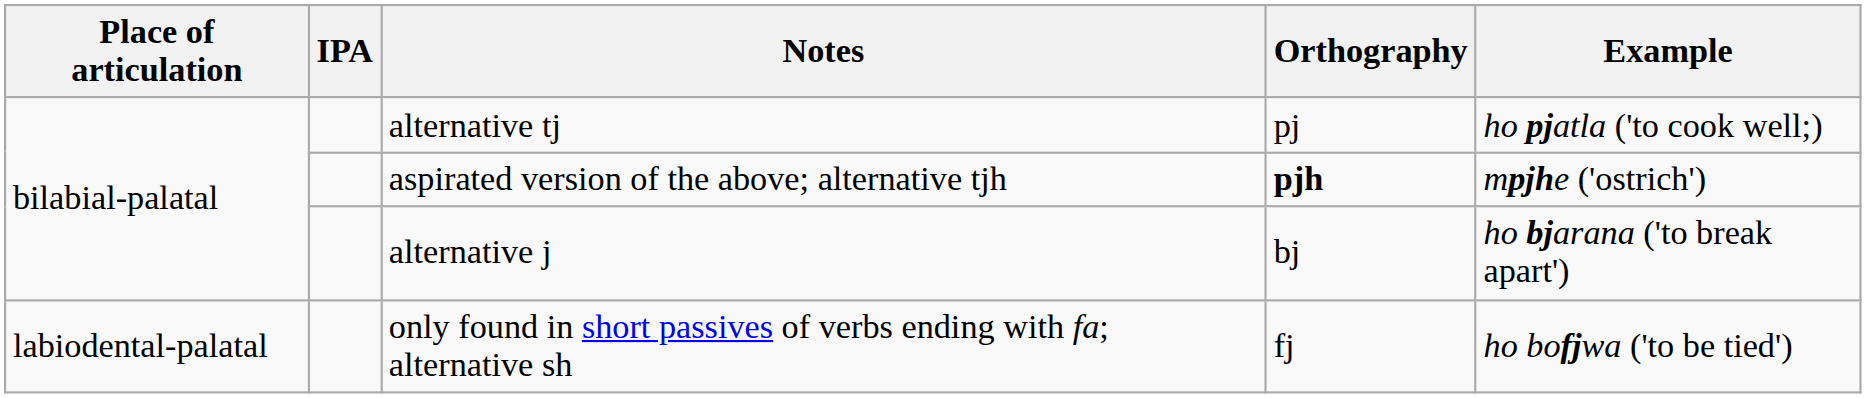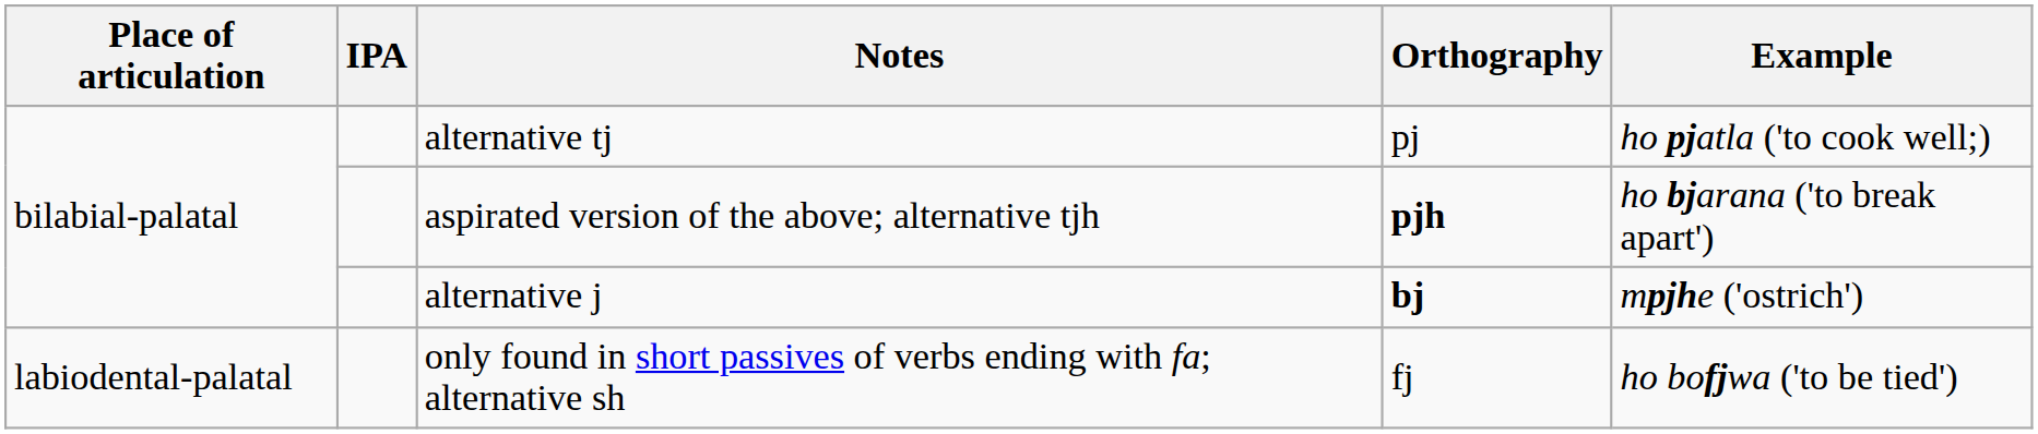aspirated version of the above; alternative tjh | Example: mpjhe ('ostrich') -> ho bjarana ('to break apart')
alternative j | Orthography: normal -> bold
alternative j | Example: ho bjarana ('to break apart') -> mpjhe ('ostrich')
